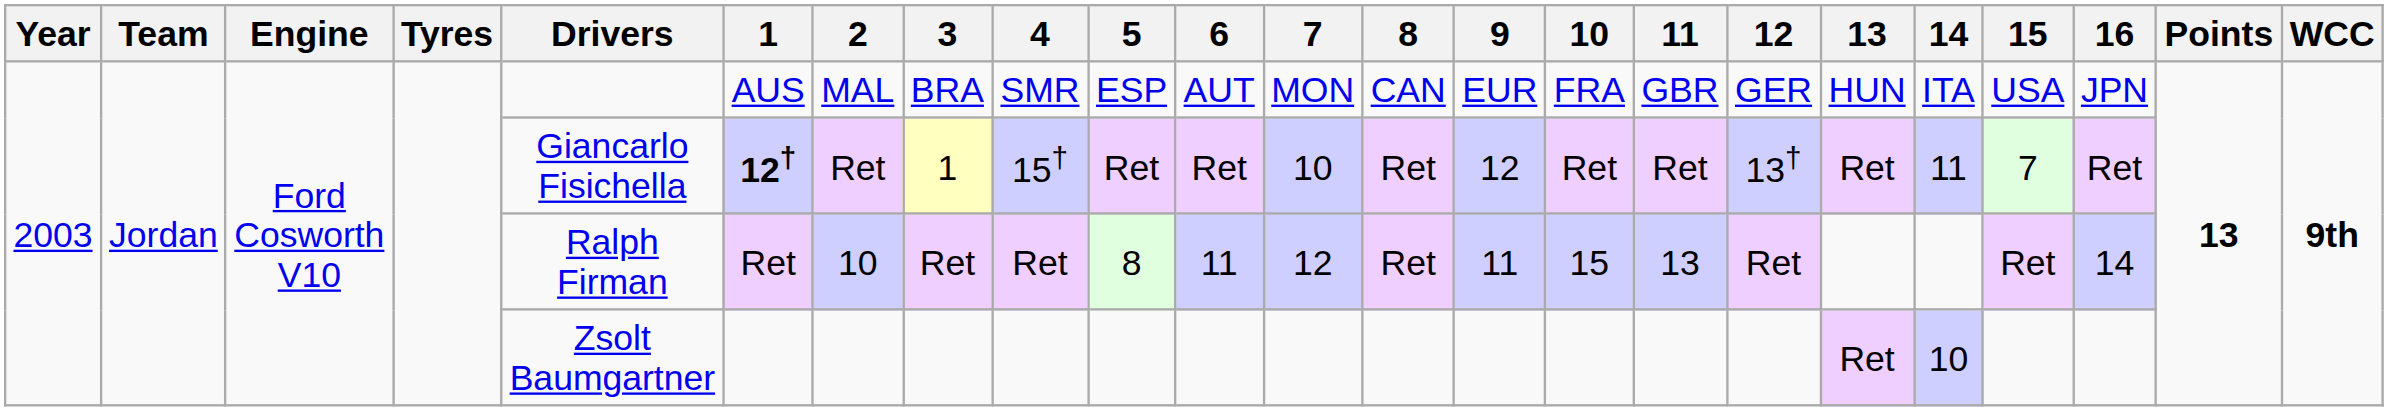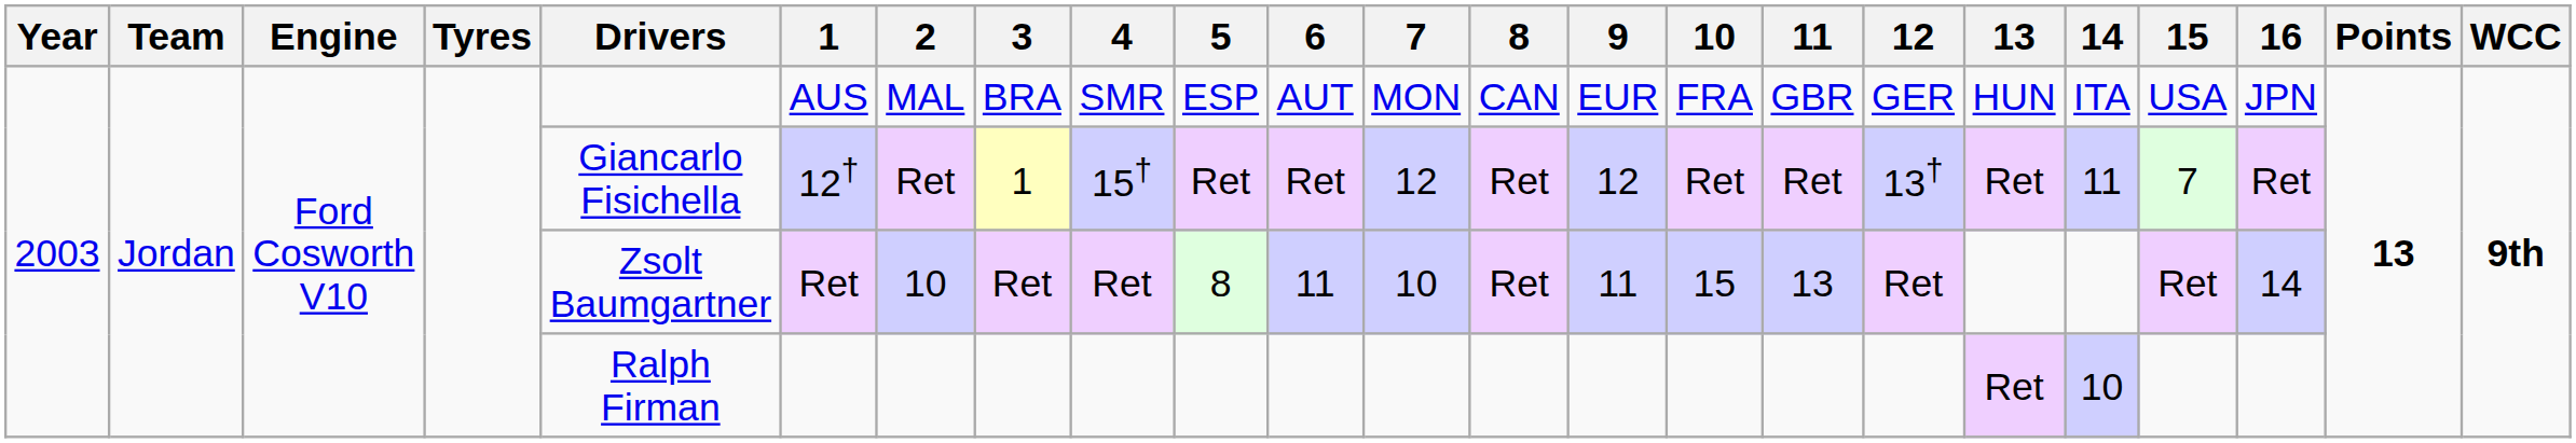row 3 | 1: bold -> normal
row 3 | 7: 10 -> 12
row 4 | Drivers: Ralph Firman -> Zsolt Baumgartner
row 4 | 7: 12 -> 10
row 5 | Drivers: Zsolt Baumgartner -> Ralph Firman
